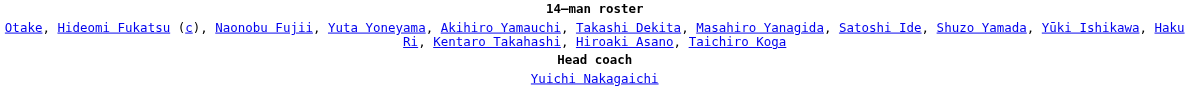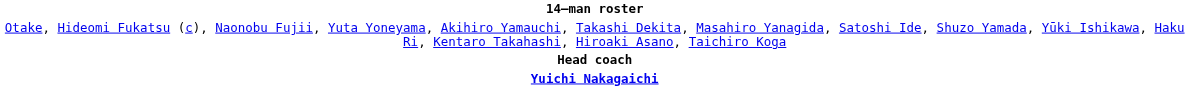row 4 | column 1: normal -> bold
